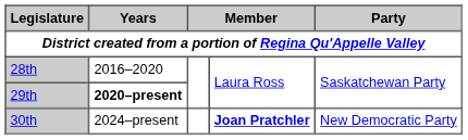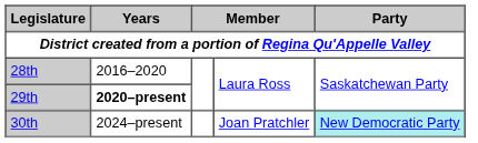30th | column 4: bold -> normal
30th | Party: no background -> paleturquoise background
